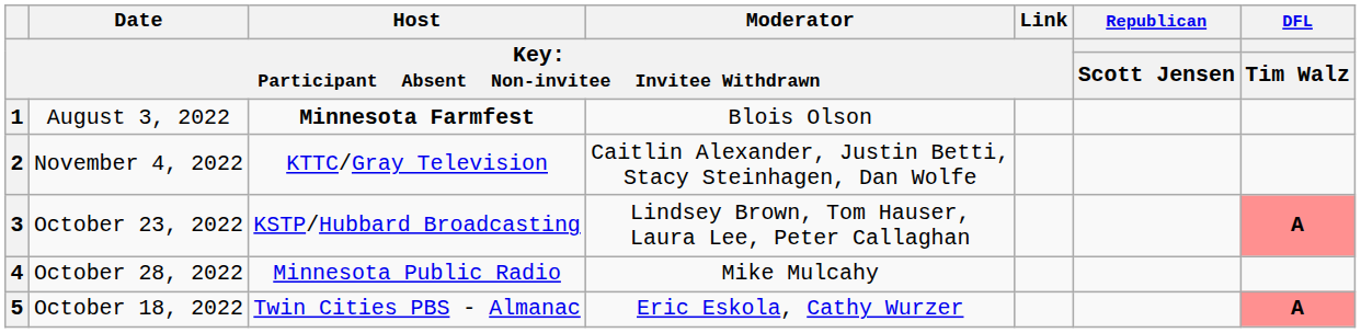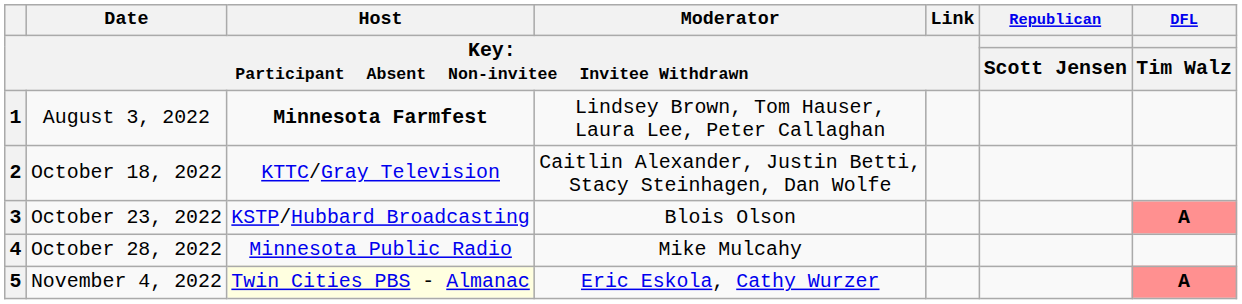1 | column 4: Blois Olson -> Lindsey Brown, Tom Hauser, Laura Lee, Peter Callaghan
2 | column 2: November 4, 2022 -> October 18, 2022
3 | column 4: Lindsey Brown, Tom Hauser, Laura Lee, Peter Callaghan -> Blois Olson
5 | column 2: October 18, 2022 -> November 4, 2022
5 | column 3: no background -> lightyellow background
